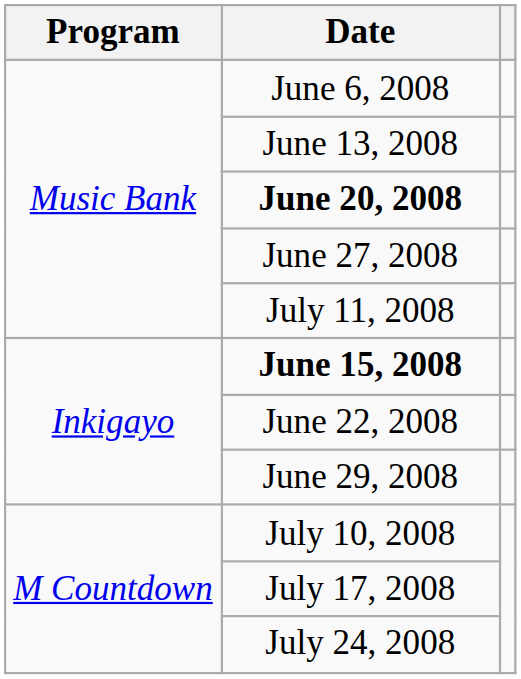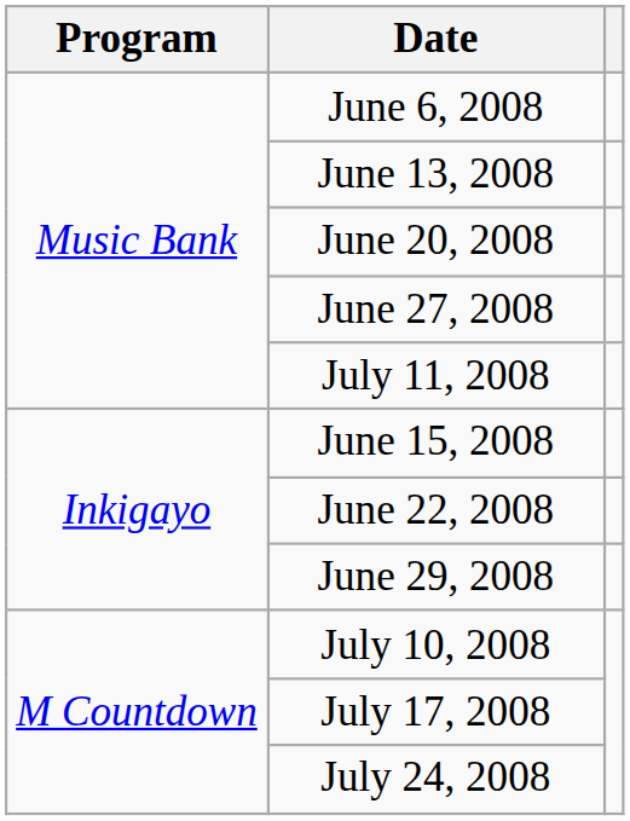June 20, 2008 | Date: bold -> normal
June 15, 2008 | Date: bold -> normal
